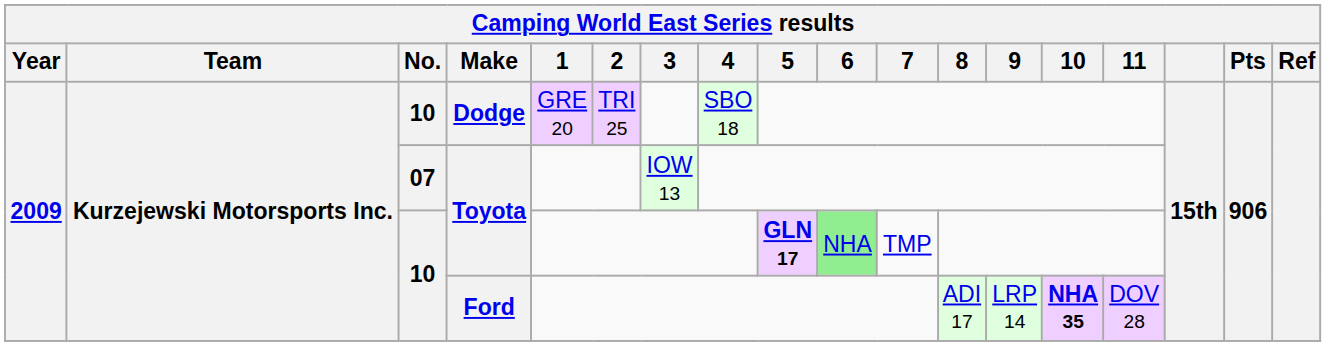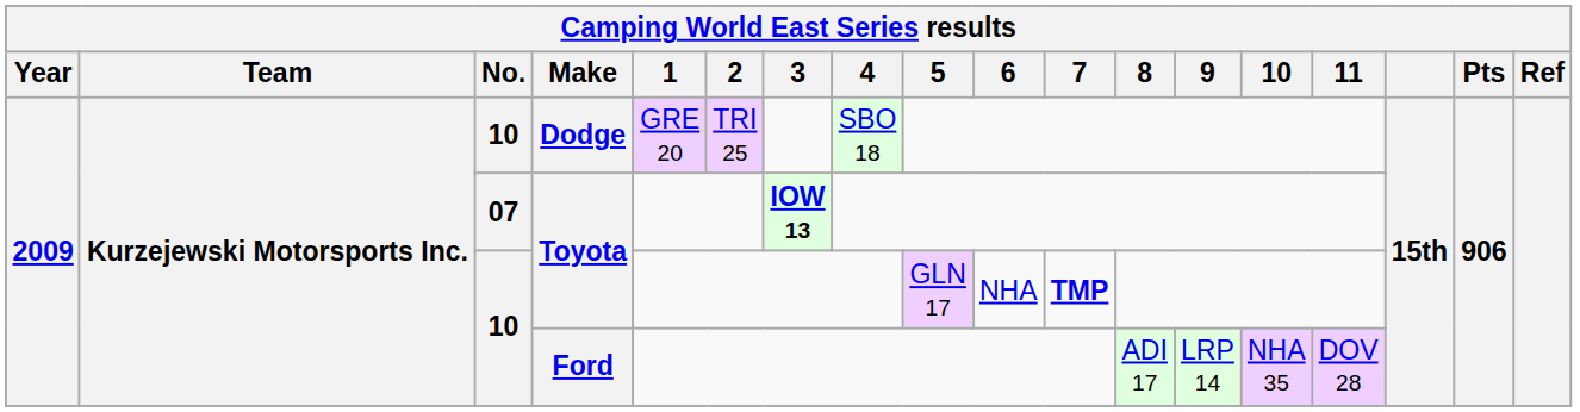07 / Toyota | 3: normal -> bold
10 / Toyota | 5: bold -> normal
10 / Toyota | 6: lightgreen background -> no background
10 / Toyota | 7: normal -> bold
Ford | 10: bold -> normal
